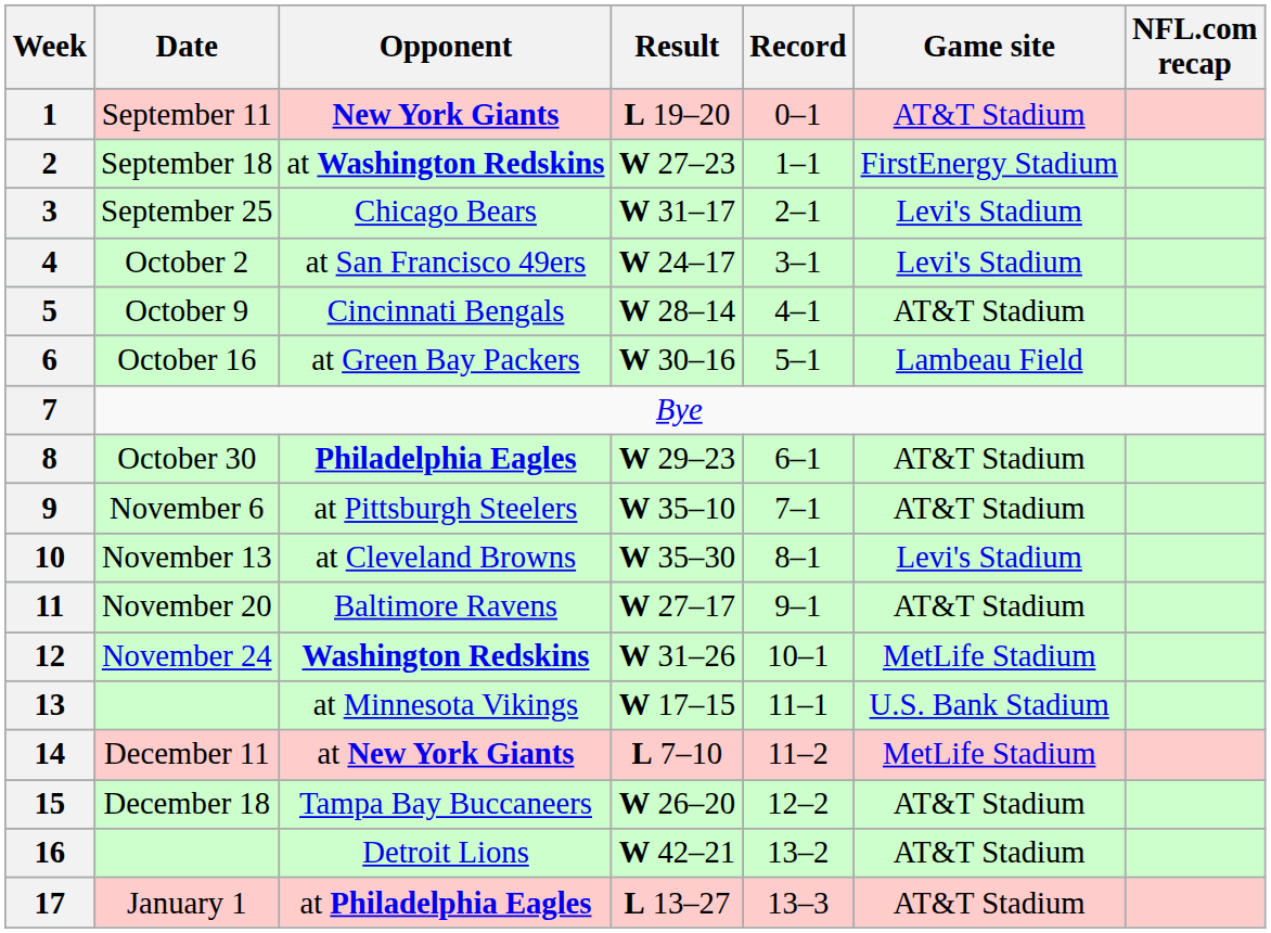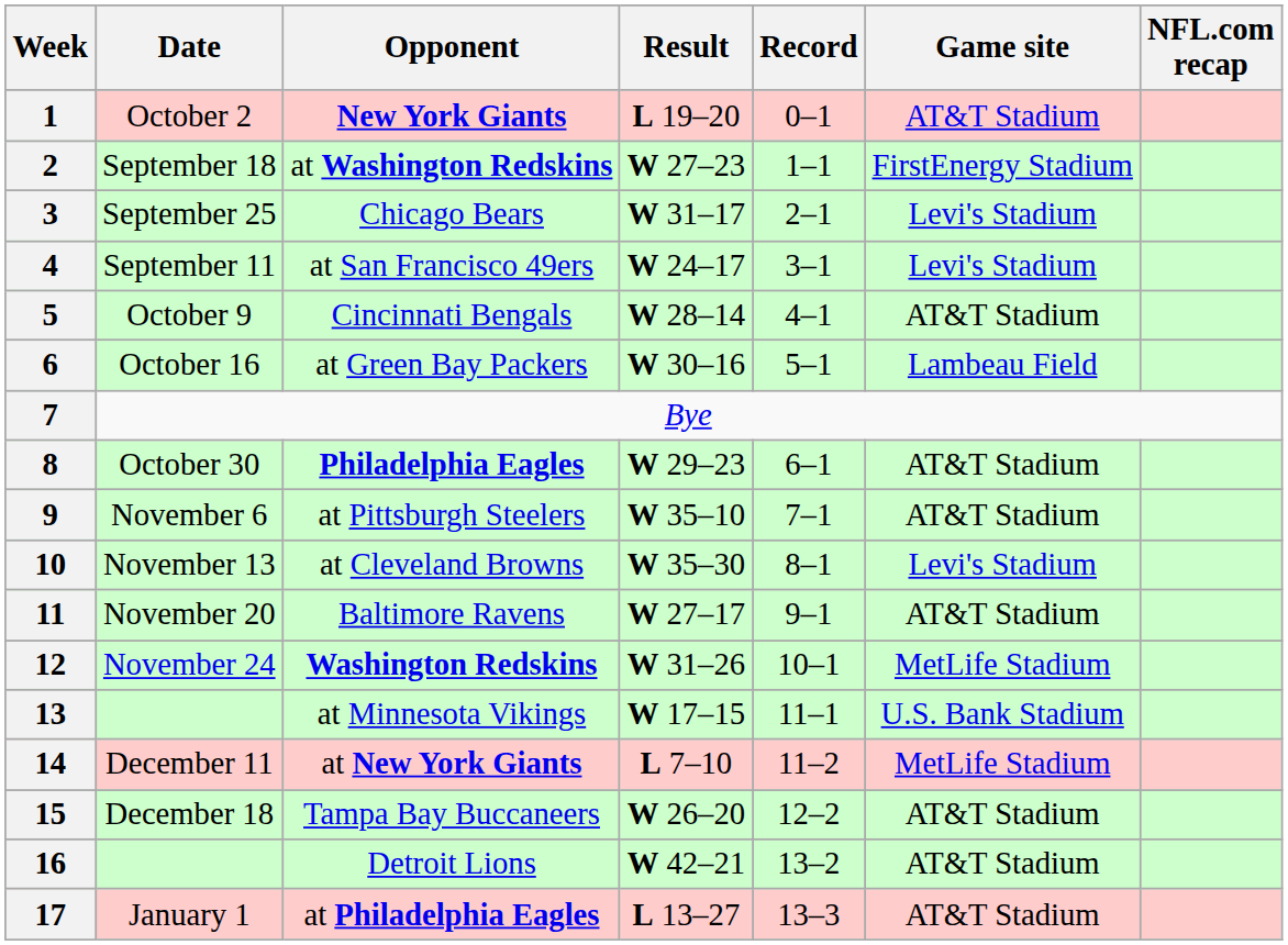1 | Date: September 11 -> October 2
4 | Date: October 2 -> September 11
